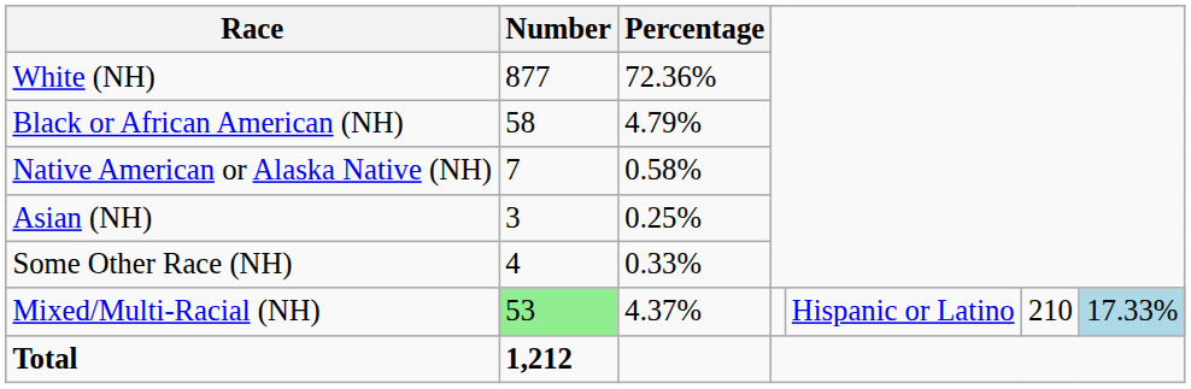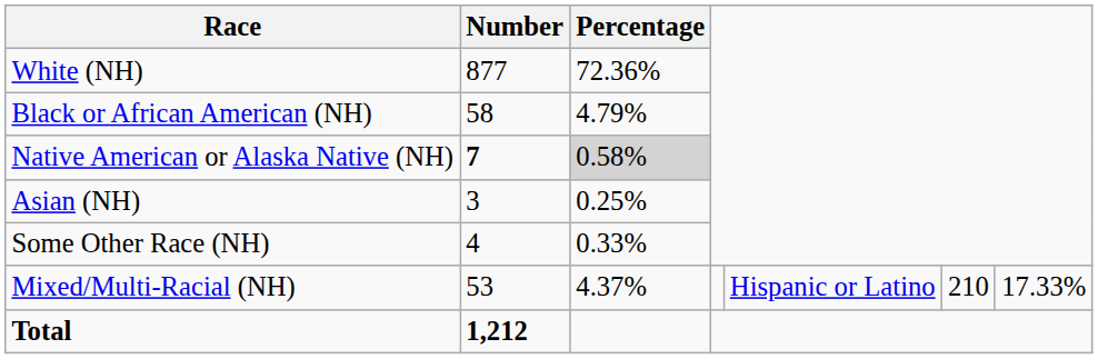Native American or Alaska Native (NH) | Number: normal -> bold
Native American or Alaska Native (NH) | Percentage: no background -> lightgrey background
Mixed/Multi-Racial (NH) | Number: lightgreen background -> no background
Mixed/Multi-Racial (NH) | column 7: lightblue background -> no background
